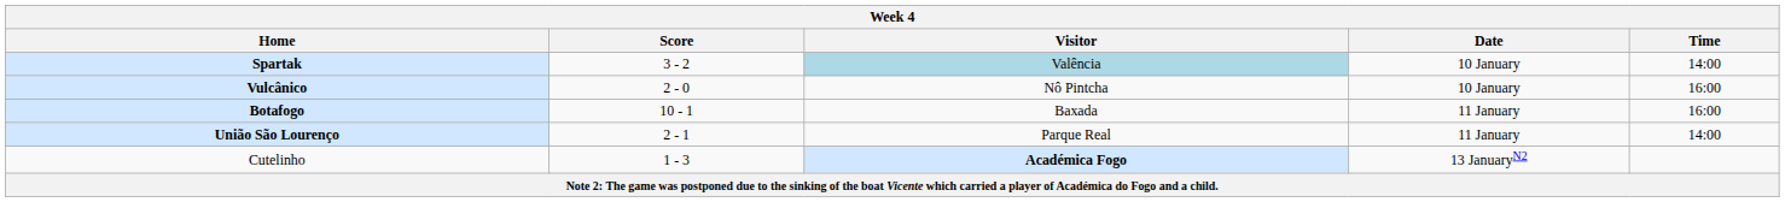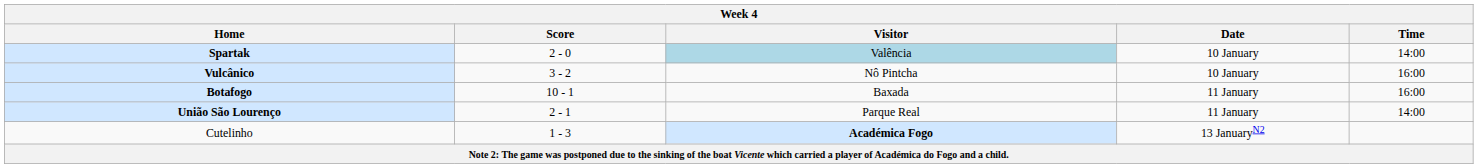Spartak | Score: 3 - 2 -> 2 - 0
Vulcânico | Score: 2 - 0 -> 3 - 2
